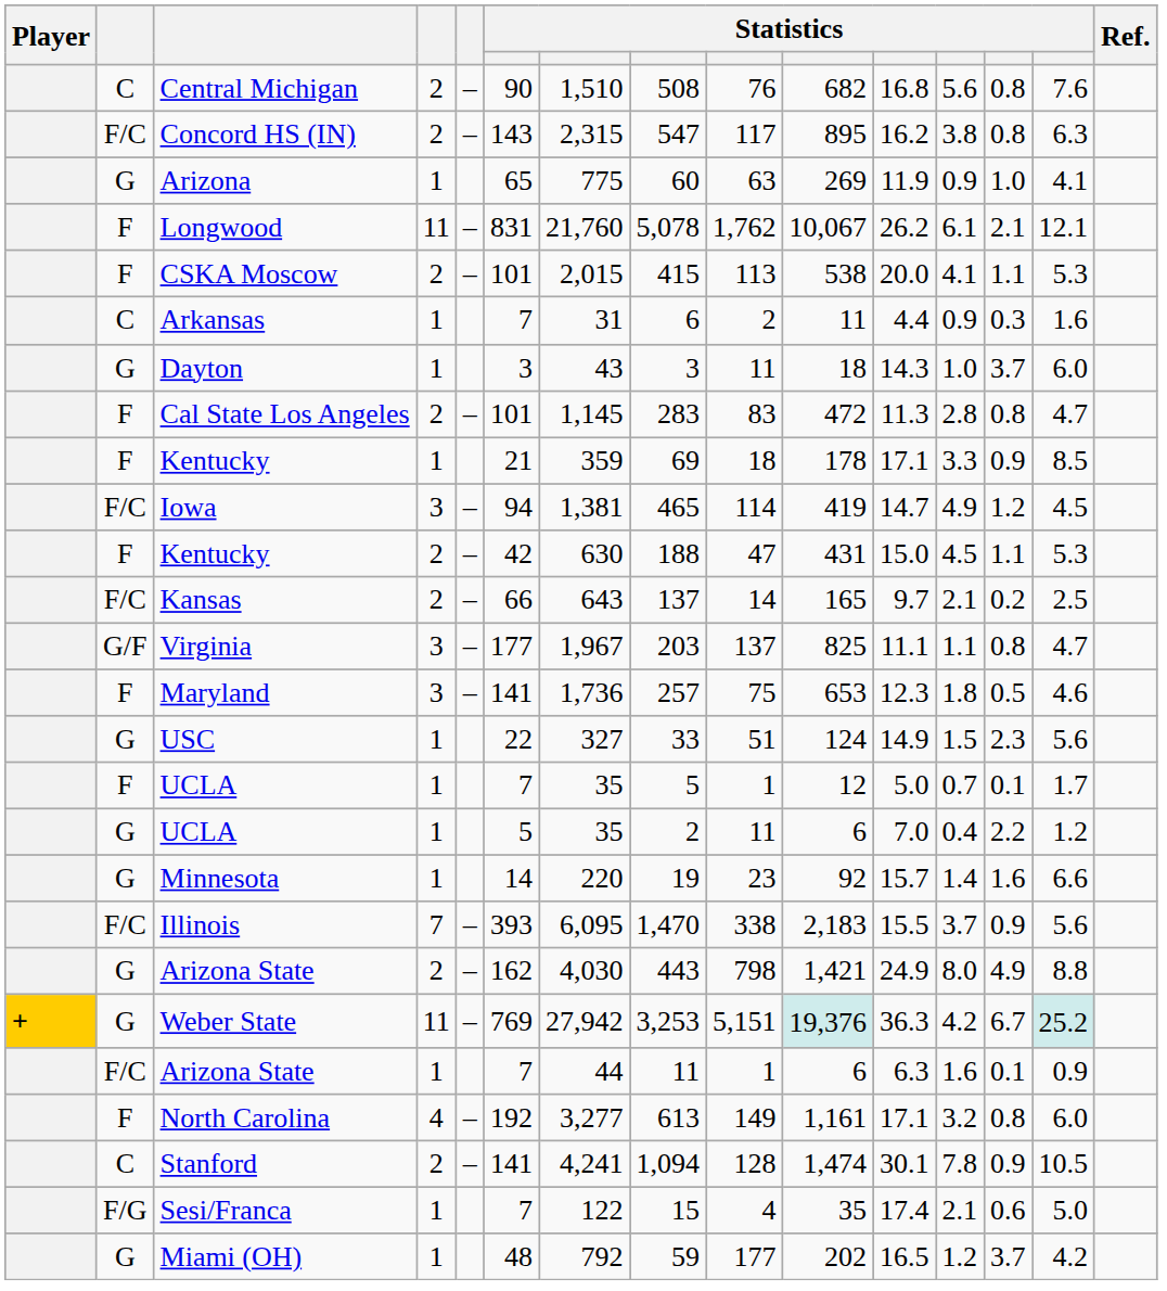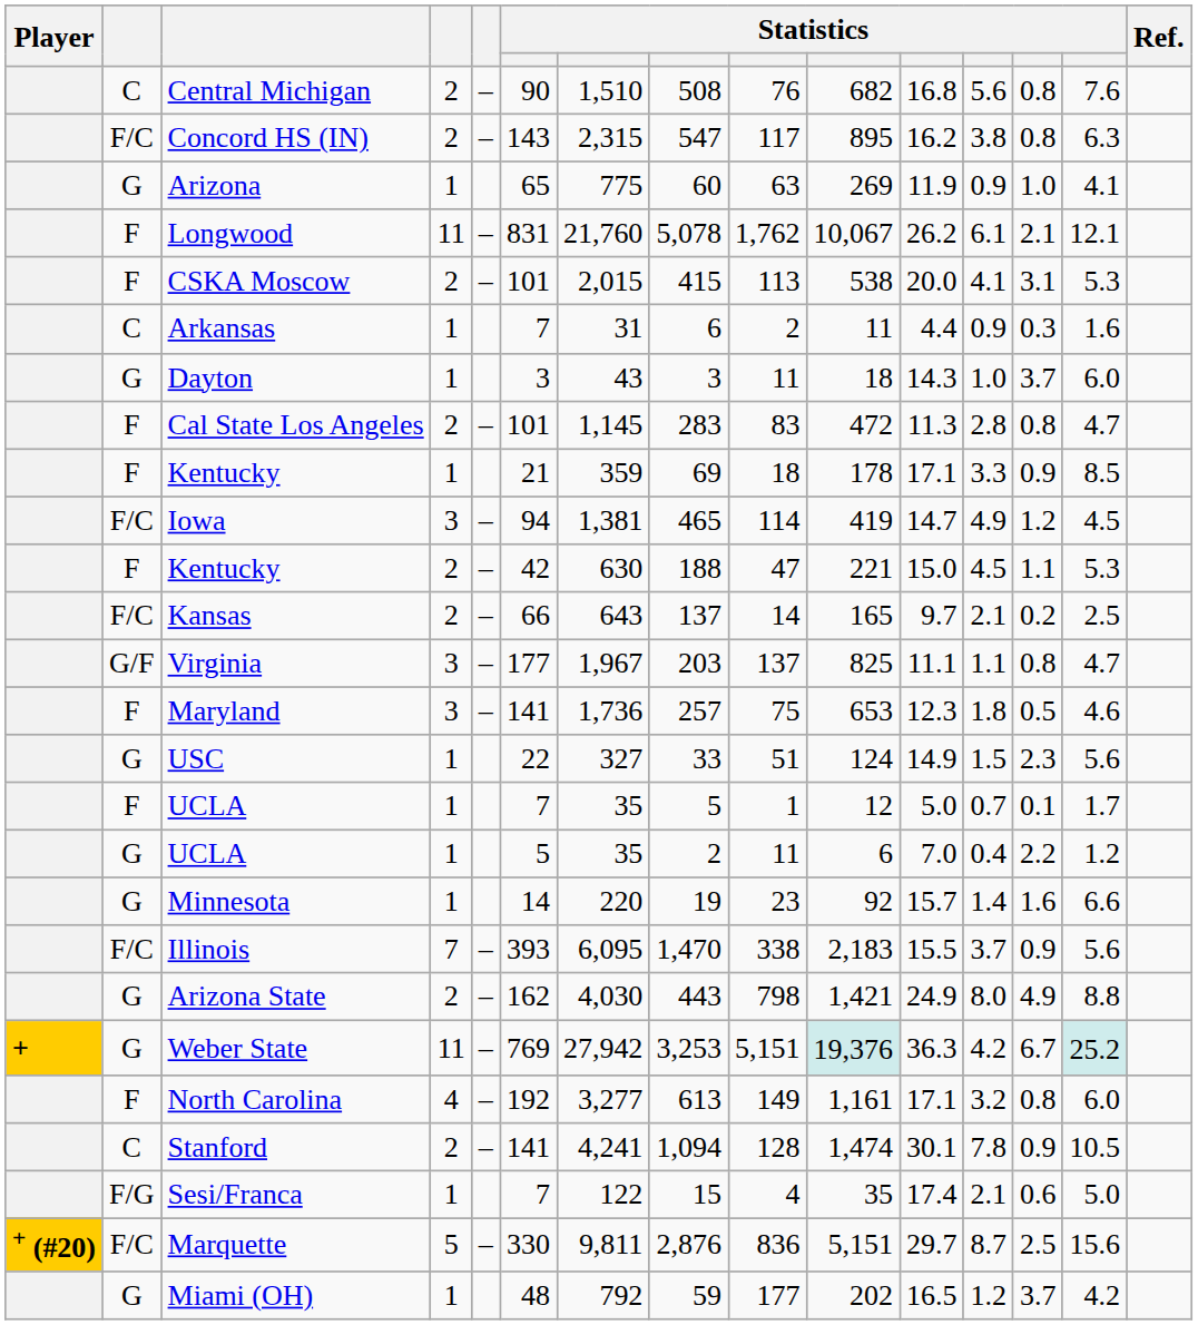CSKA Moscow | column 13: 1.1 -> 3.1
Kentucky / 2 | column 10: 431 -> 221
- row: F/C | Arizona State | 1 | 7 | 44 | 11 | 1 | 6 | 6.3 | 1.6 | 0.1 | 0.9
+ row: + (#20) | F/C | Marquette | 5 | – | 330 | 9,811 | 2,876 | 836 | 5,151 | 29.7 | 8.7 | 2.5 | 15.6
